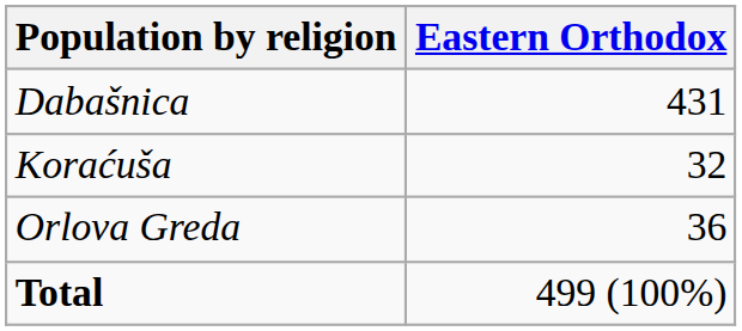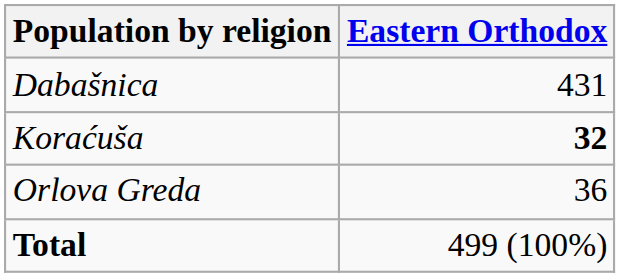Koraćuša | Eastern Orthodox: normal -> bold
